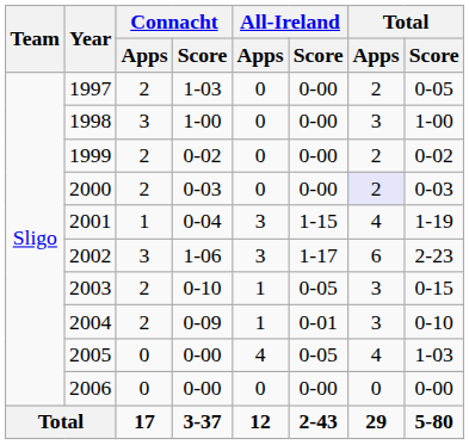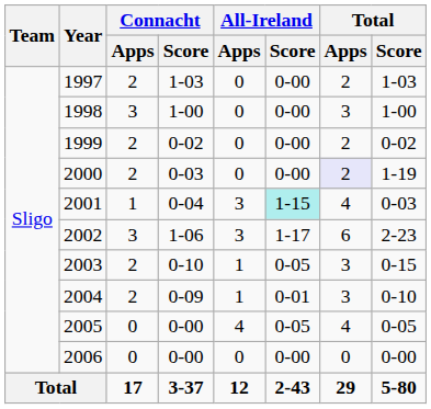1997 | Total / Score: 0-05 -> 1-03
2000 | Total / Score: 0-03 -> 1-19
2001 | All-Ireland / Score: no background -> paleturquoise background
2001 | Total / Score: 1-19 -> 0-03
2005 | Total / Score: 1-03 -> 0-05
